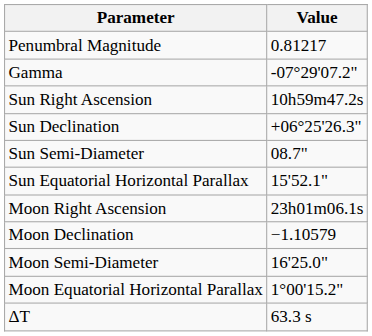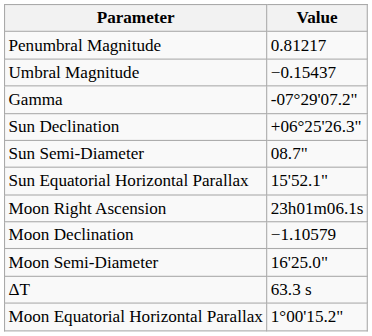+ row: Umbral Magnitude | −0.15437
- row: Sun Right Ascension | 10h59m47.2s
rows swapped: Moon Equatorial Horizontal Parallax <-> ΔT
